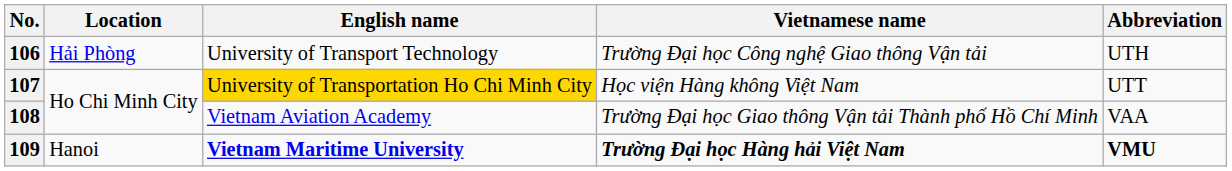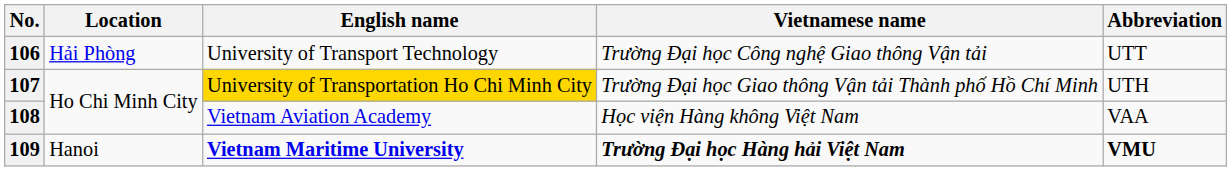106 | Abbreviation: UTH -> UTT
107 | Vietnamese name: Học viện Hàng không Việt Nam -> Trường Đại học Giao thông Vận tải Thành phố Hồ Chí Minh
107 | Abbreviation: UTT -> UTH
108 | Vietnamese name: Trường Đại học Giao thông Vận tải Thành phố Hồ Chí Minh -> Học viện Hàng không Việt Nam
